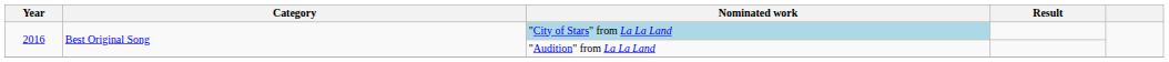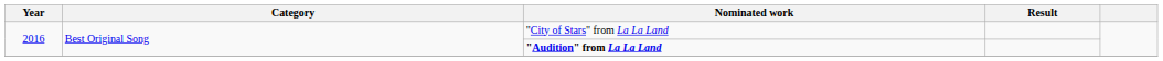"City of Stars" from La La Land | Nominated work: lightblue background -> no background
"Audition" from La La Land | Nominated work: normal -> bold
